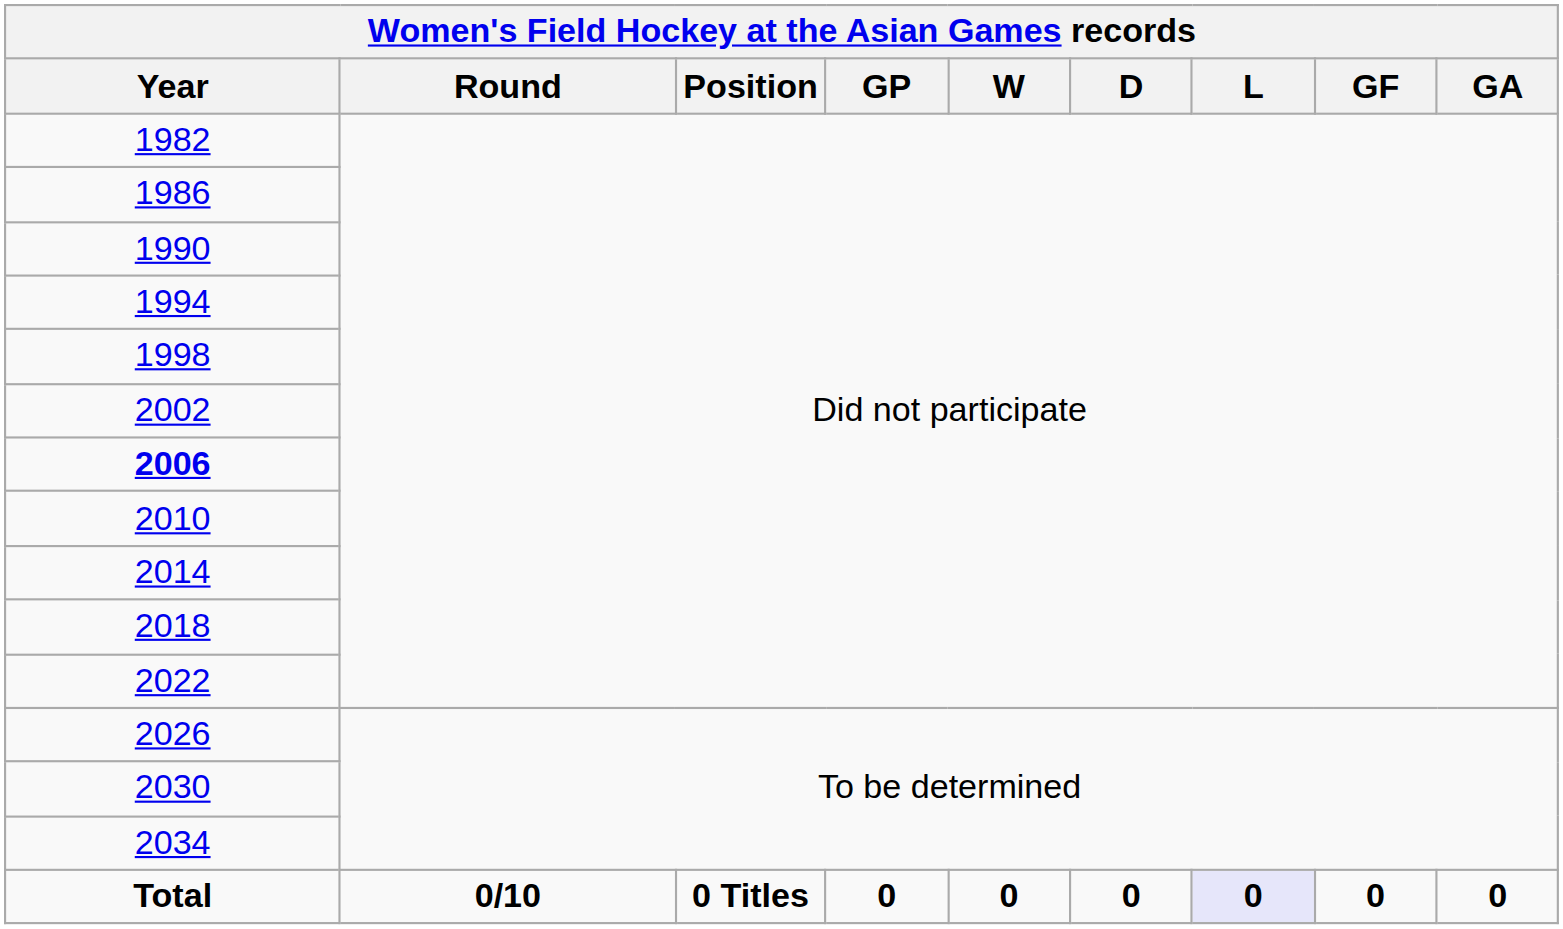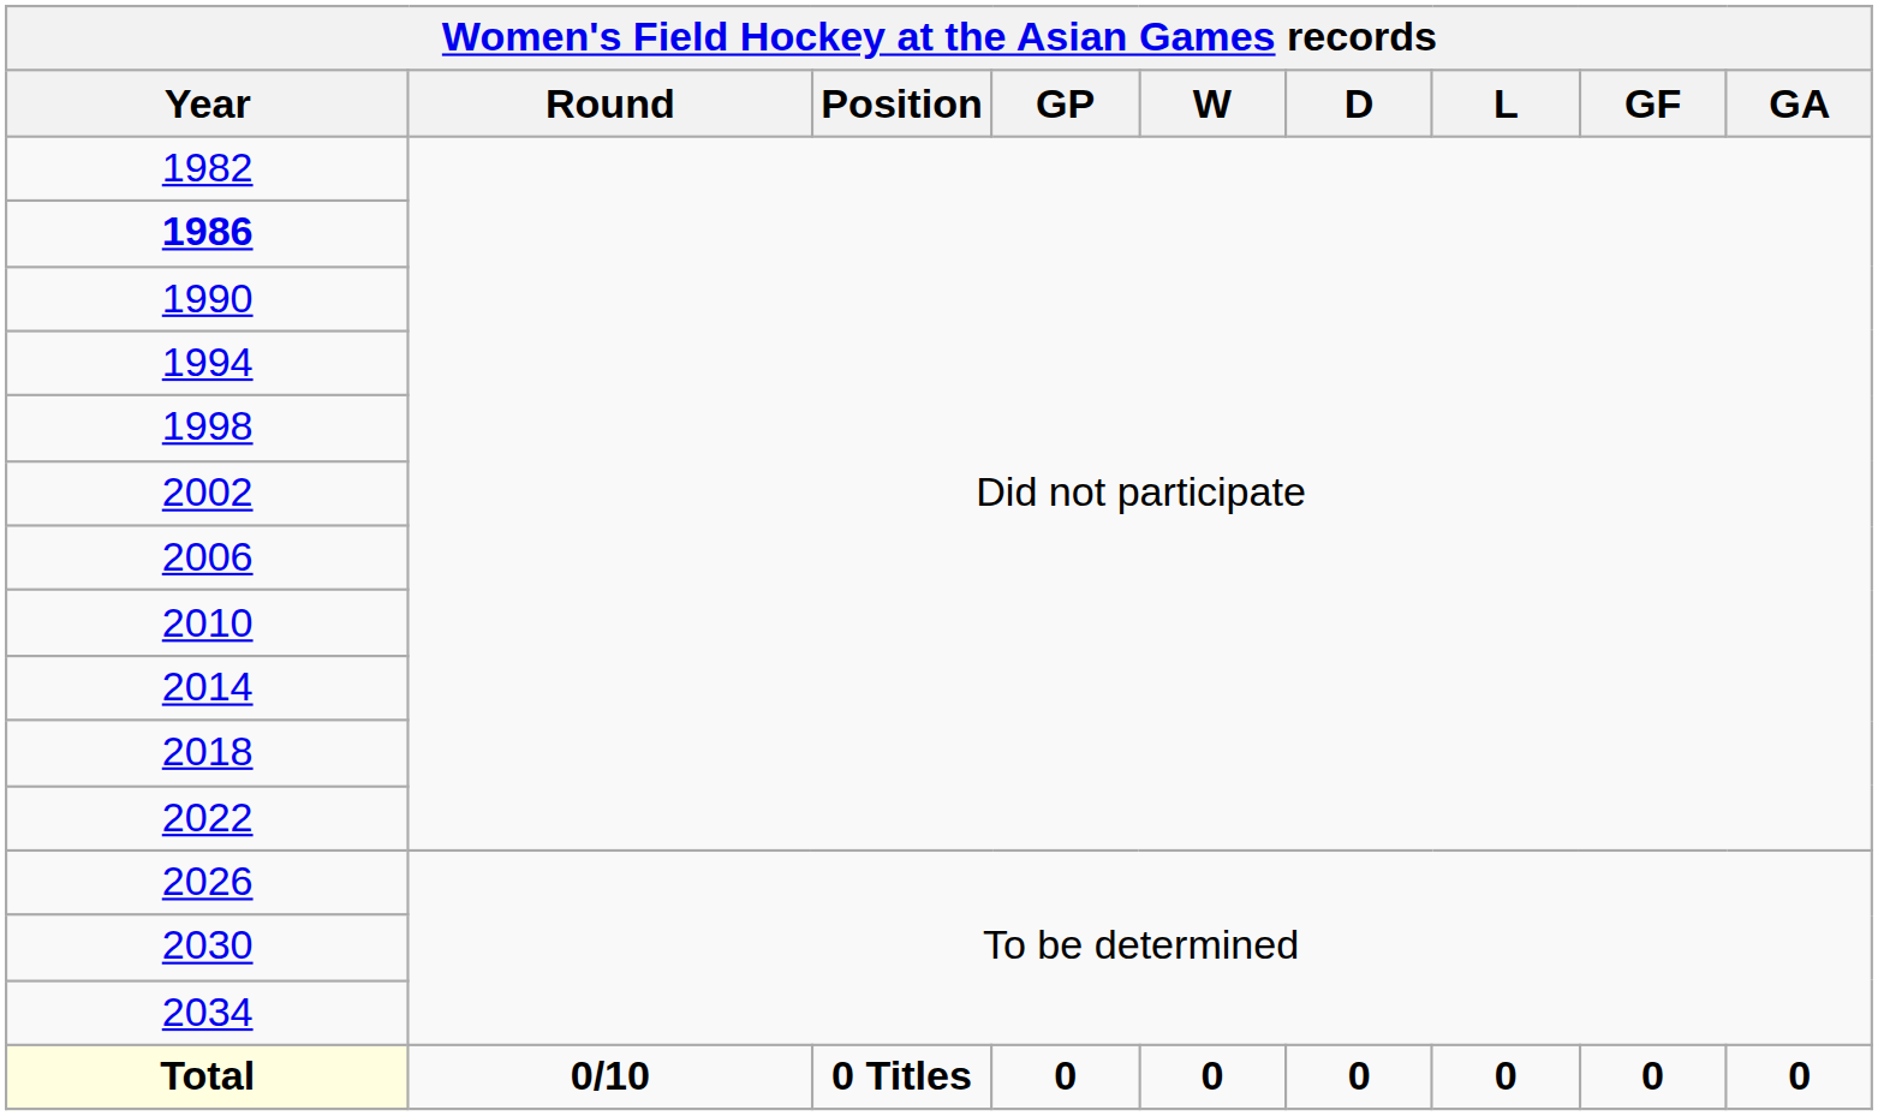1986 | Women's Field Hockey at the Asian Games records / Year: normal -> bold
2006 | Women's Field Hockey at the Asian Games records / Year: bold -> normal
Total | Women's Field Hockey at the Asian Games records / Year: no background -> lightyellow background
Total | Women's Field Hockey at the Asian Games records / L: lavender background -> no background
